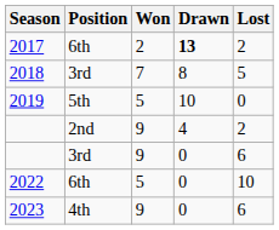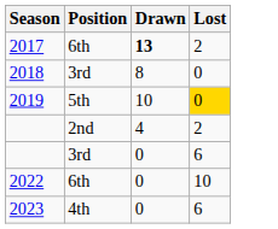- column: Won | 2 | 7 | 5 | 9 | 9 | 5 | 9
2018 | Lost: 5 -> 0
2019 | Lost: no background -> gold background
